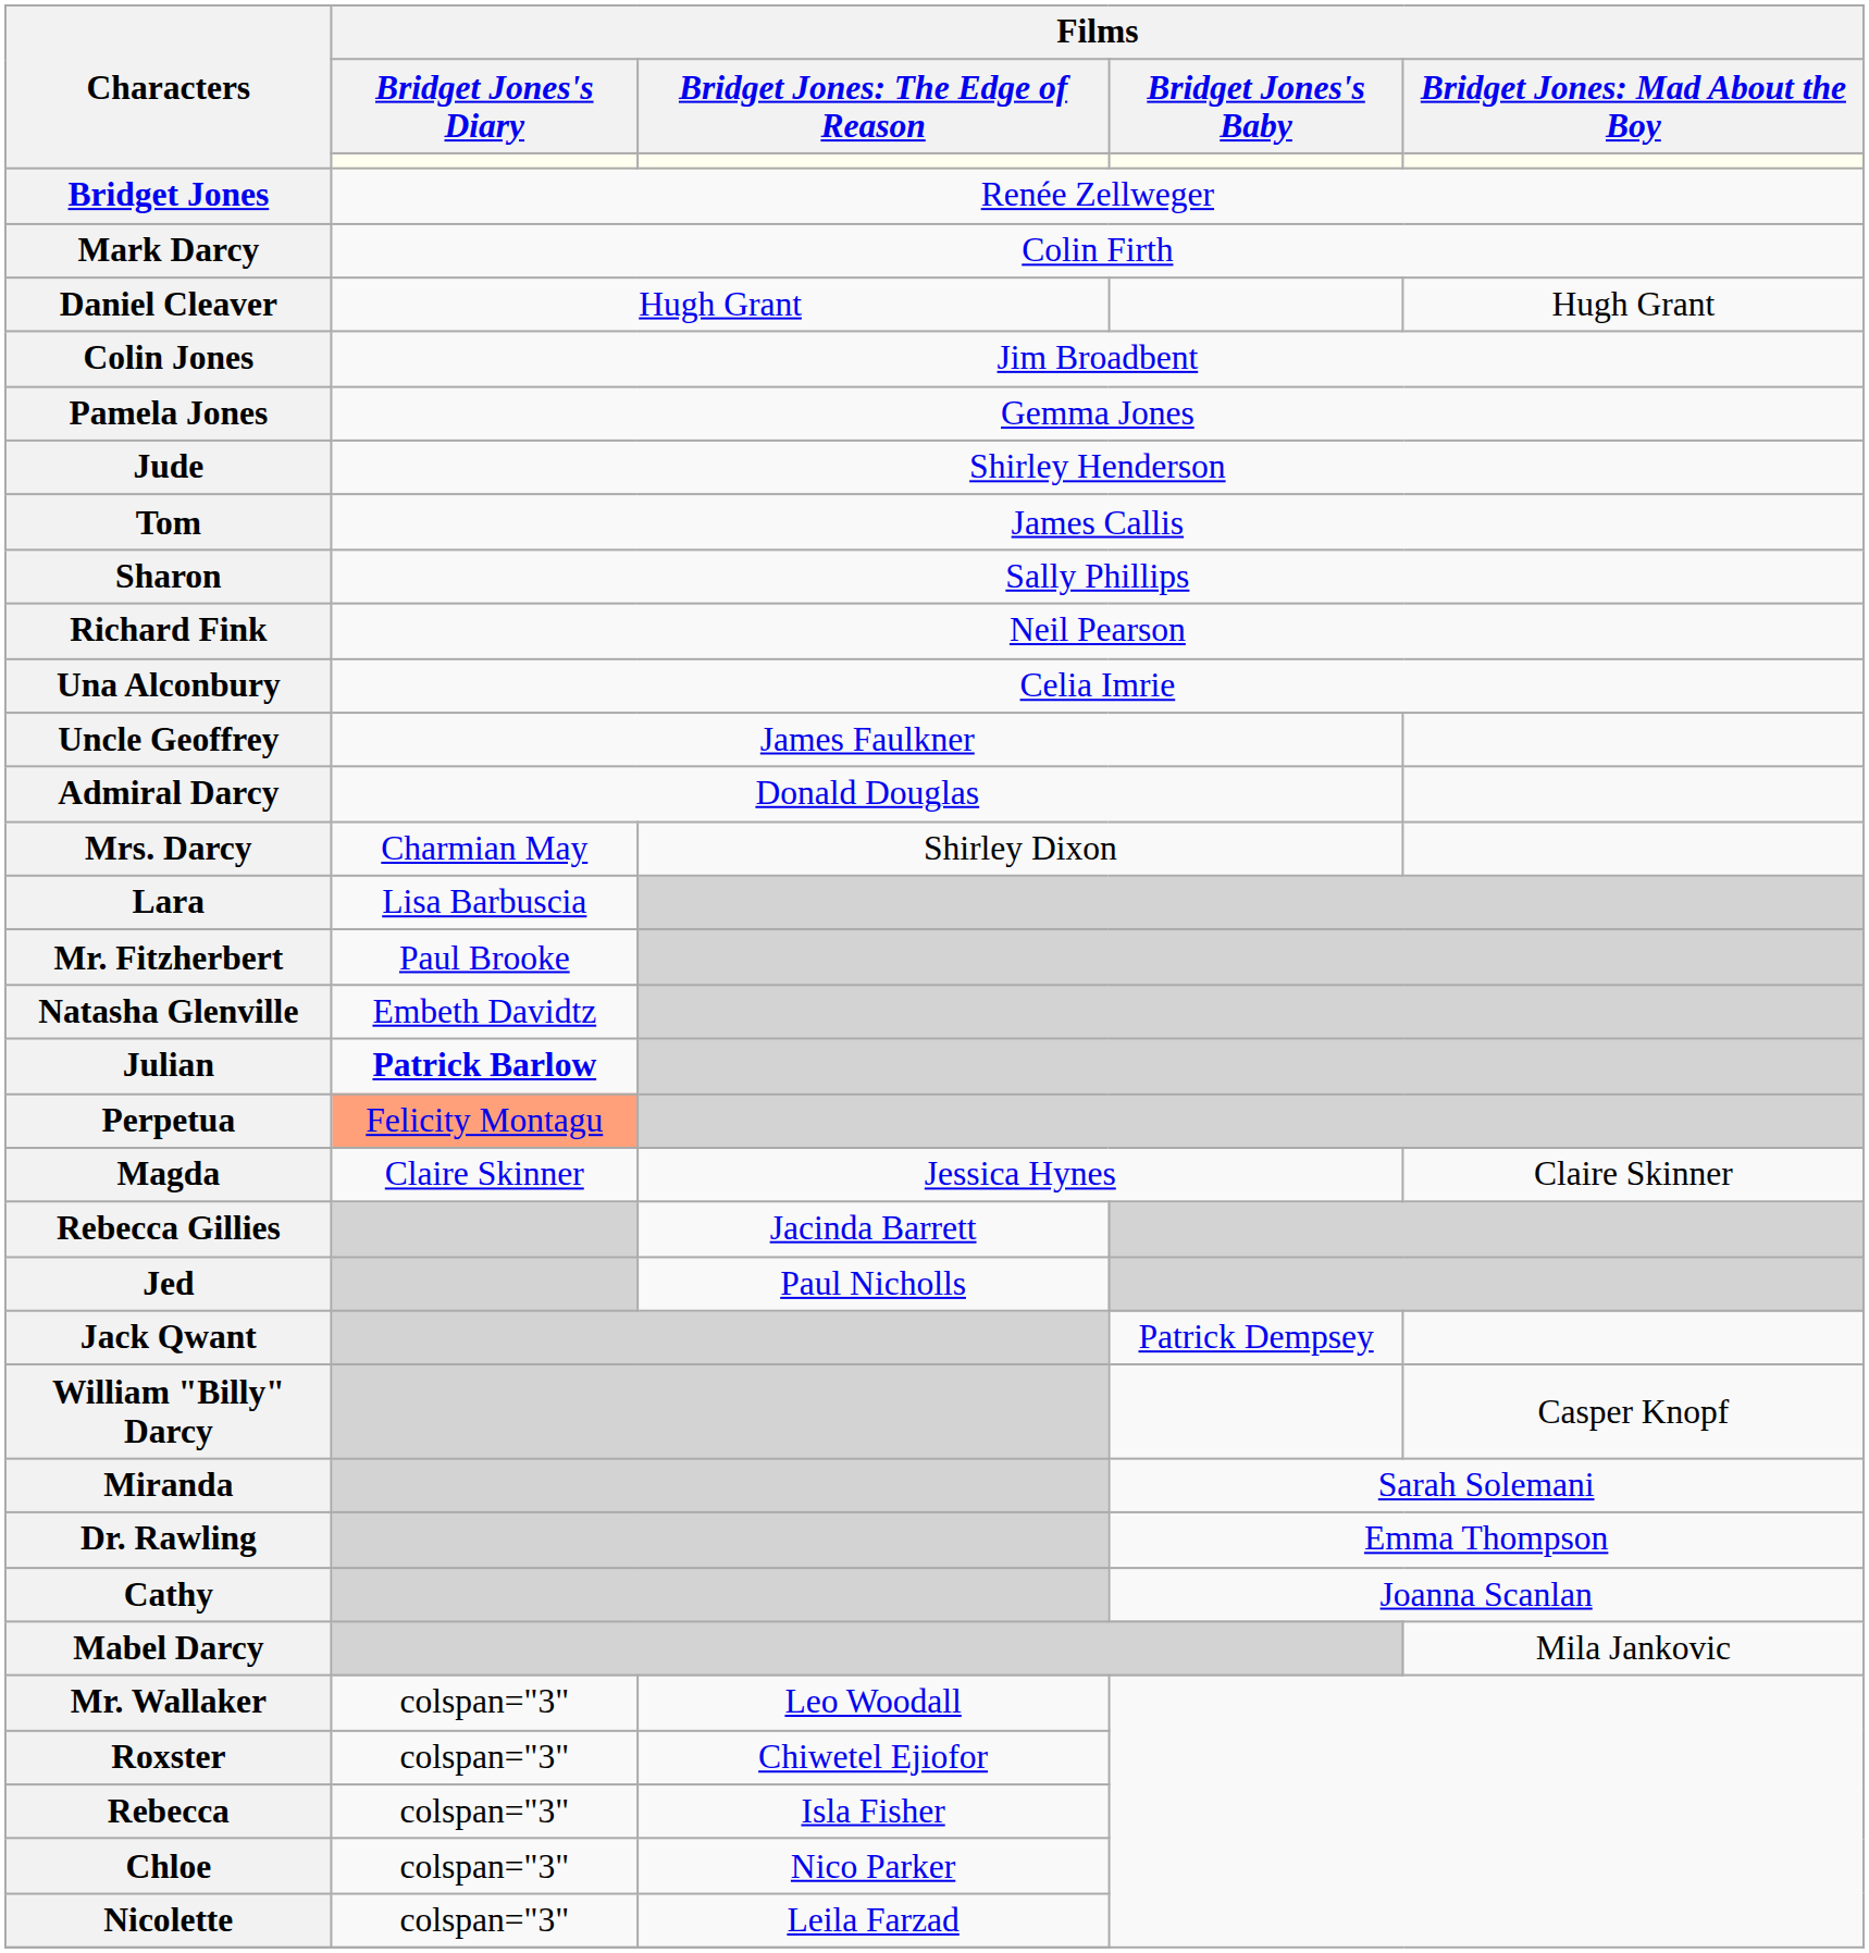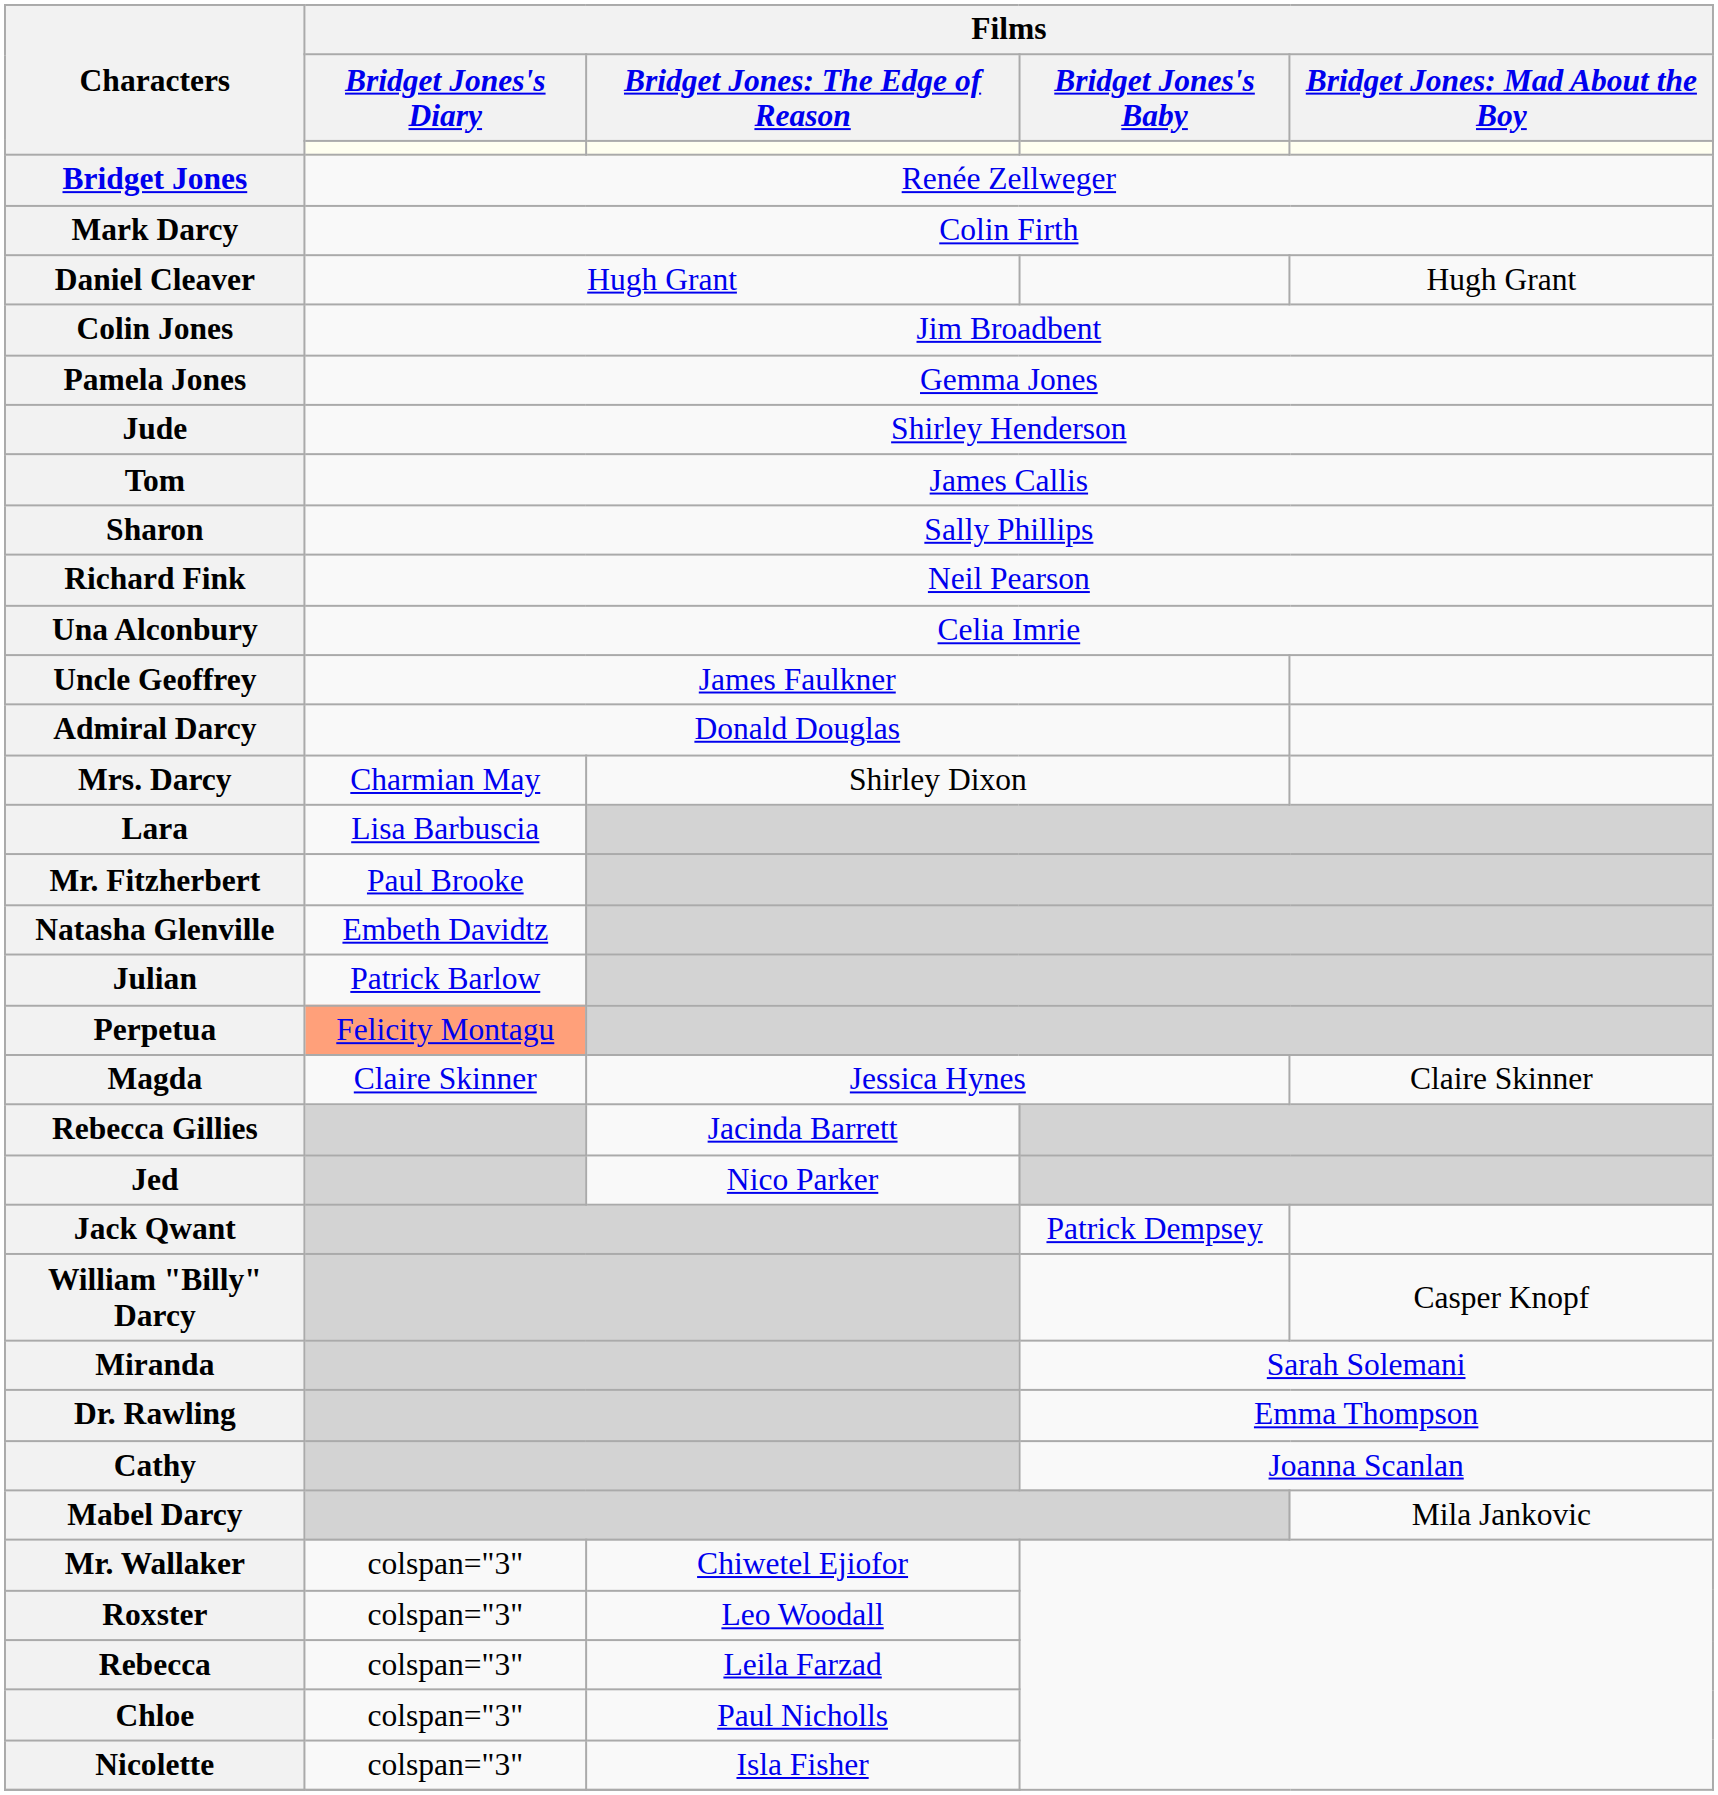Julian | Films / Bridget Jones's Diary: bold -> normal
Jed | column 3: Paul Nicholls -> Nico Parker
Mr. Wallaker | column 3: Leo Woodall -> Chiwetel Ejiofor
Roxster | column 3: Chiwetel Ejiofor -> Leo Woodall
Rebecca | column 3: Isla Fisher -> Leila Farzad
Chloe | column 3: Nico Parker -> Paul Nicholls
Nicolette | column 3: Leila Farzad -> Isla Fisher
